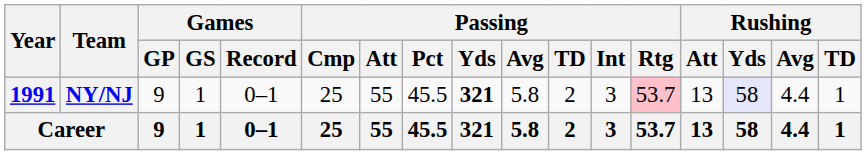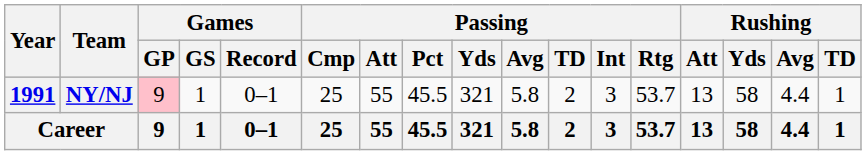NY/NJ | Games / GP: no background -> pink background
NY/NJ | Passing / Yds: bold -> normal
NY/NJ | Passing / Rtg: pink background -> no background
NY/NJ | Rushing / Yds: lavender background -> no background
